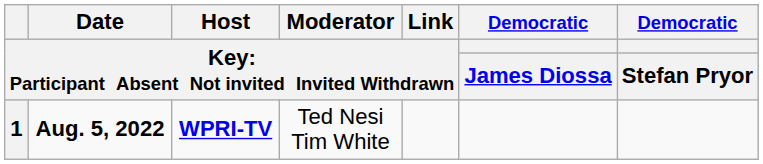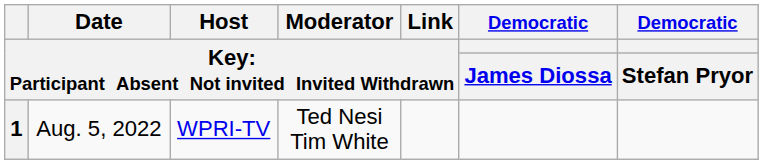1 | column 2: bold -> normal
1 | column 3: bold -> normal
